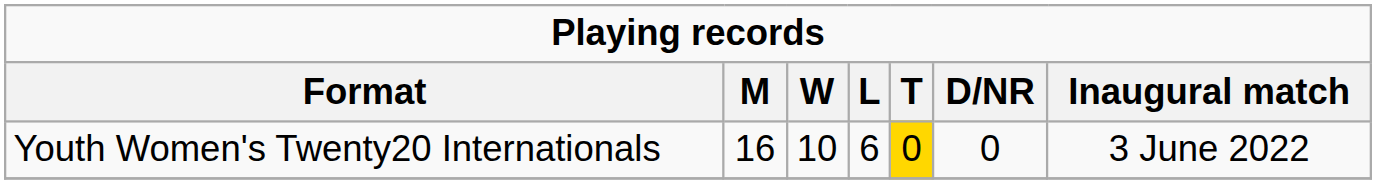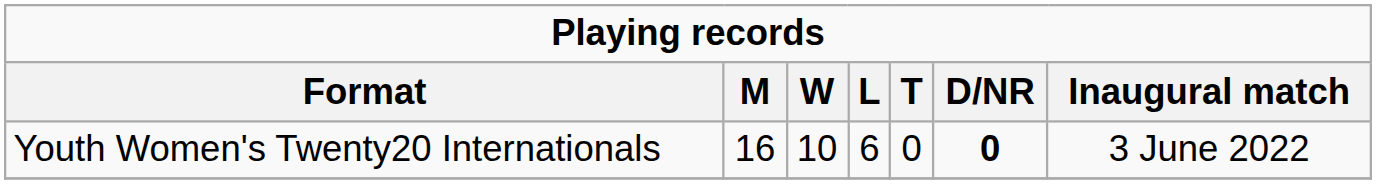Youth Women's Twenty20 Internationals | T: gold background -> no background
Youth Women's Twenty20 Internationals | D/NR: normal -> bold
